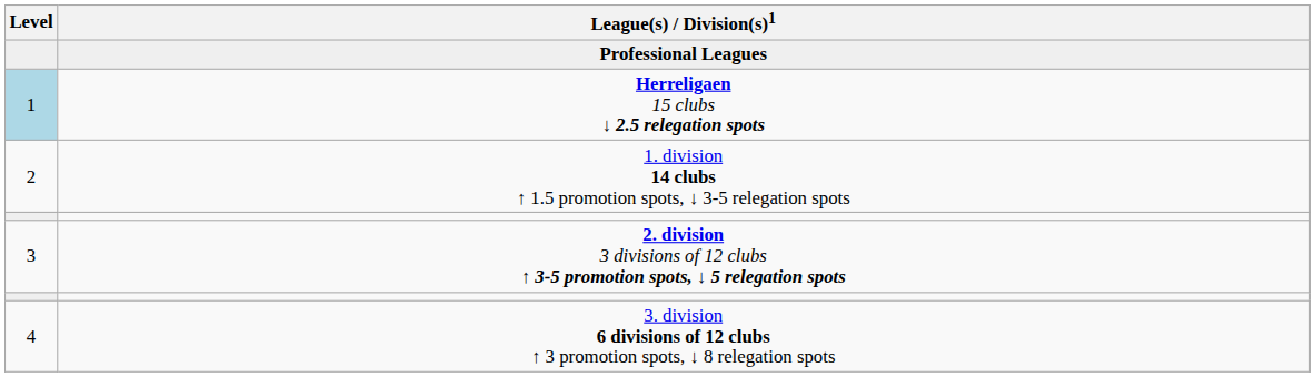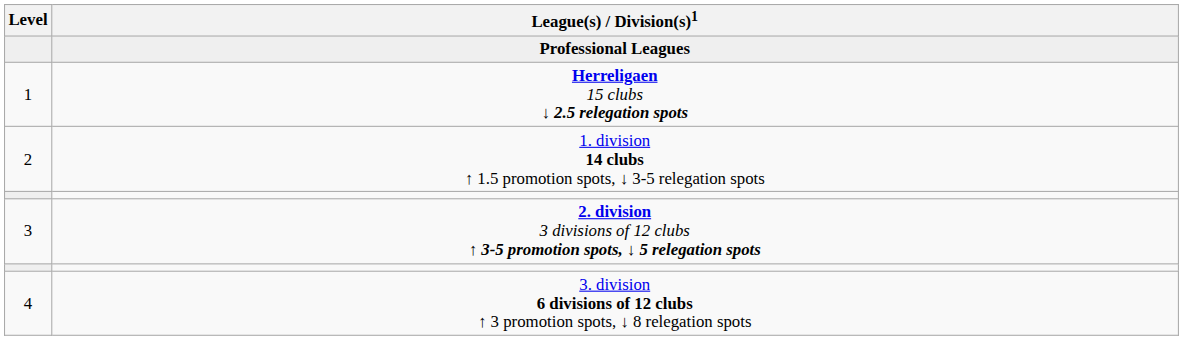Herreligaen 15 clubs ↓ 2.5 relegation spots | Level: lightblue background -> no background
